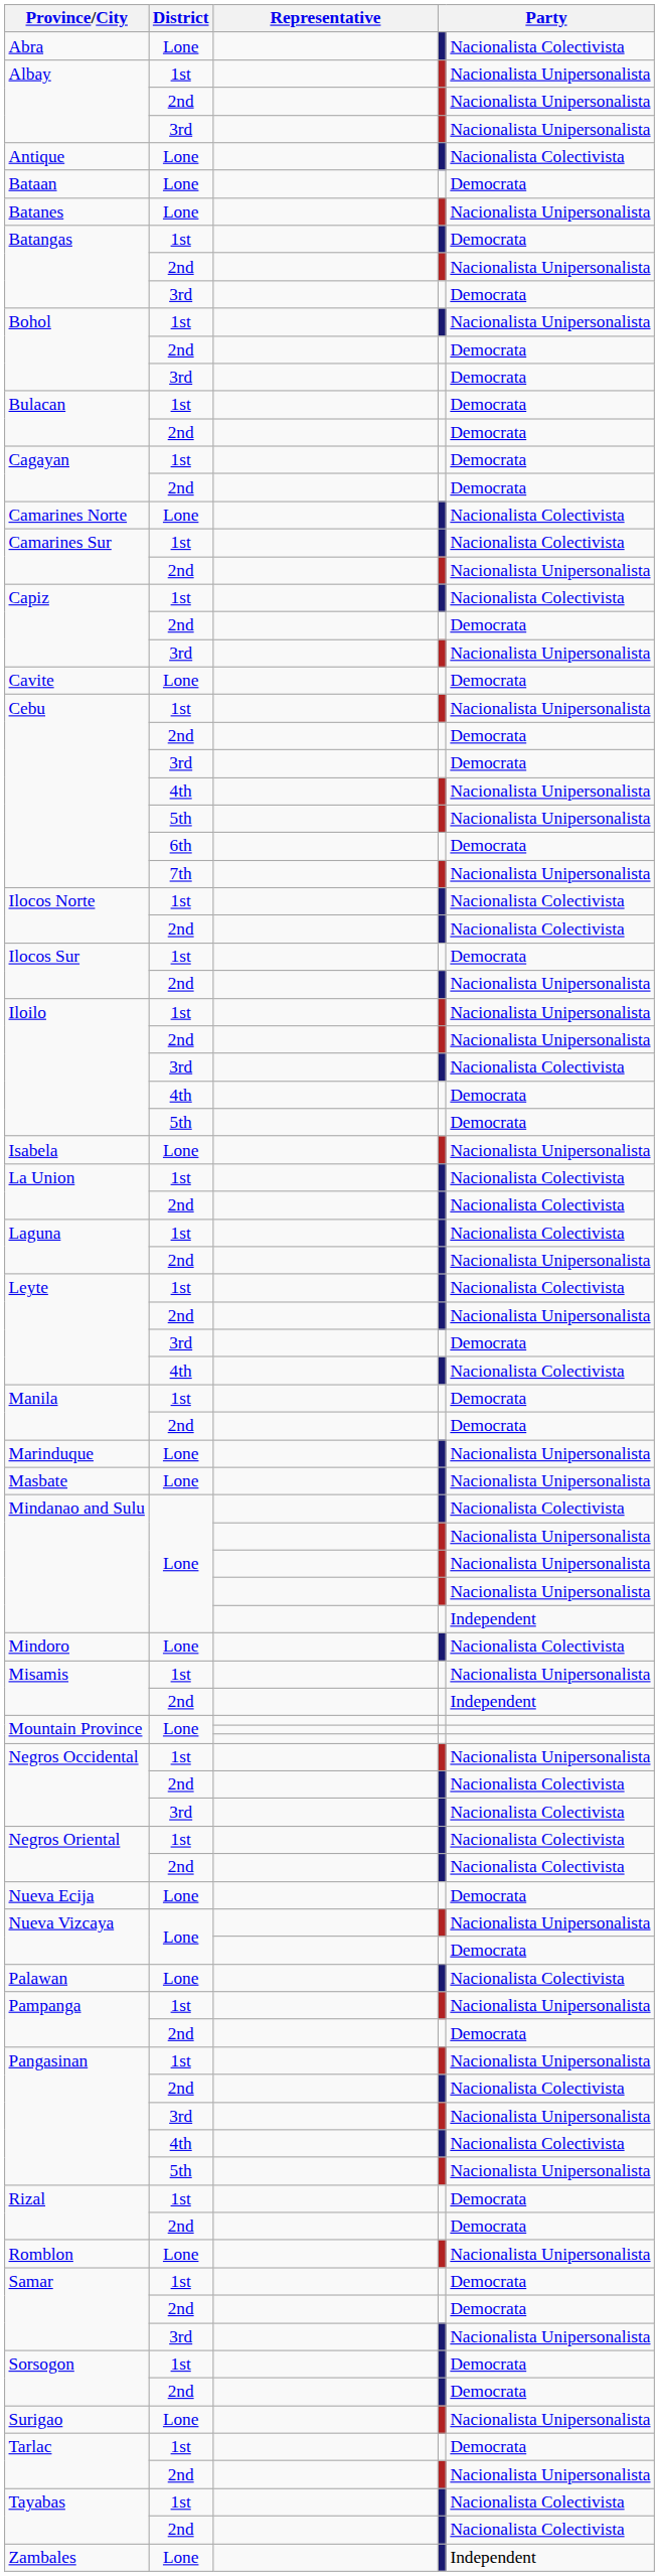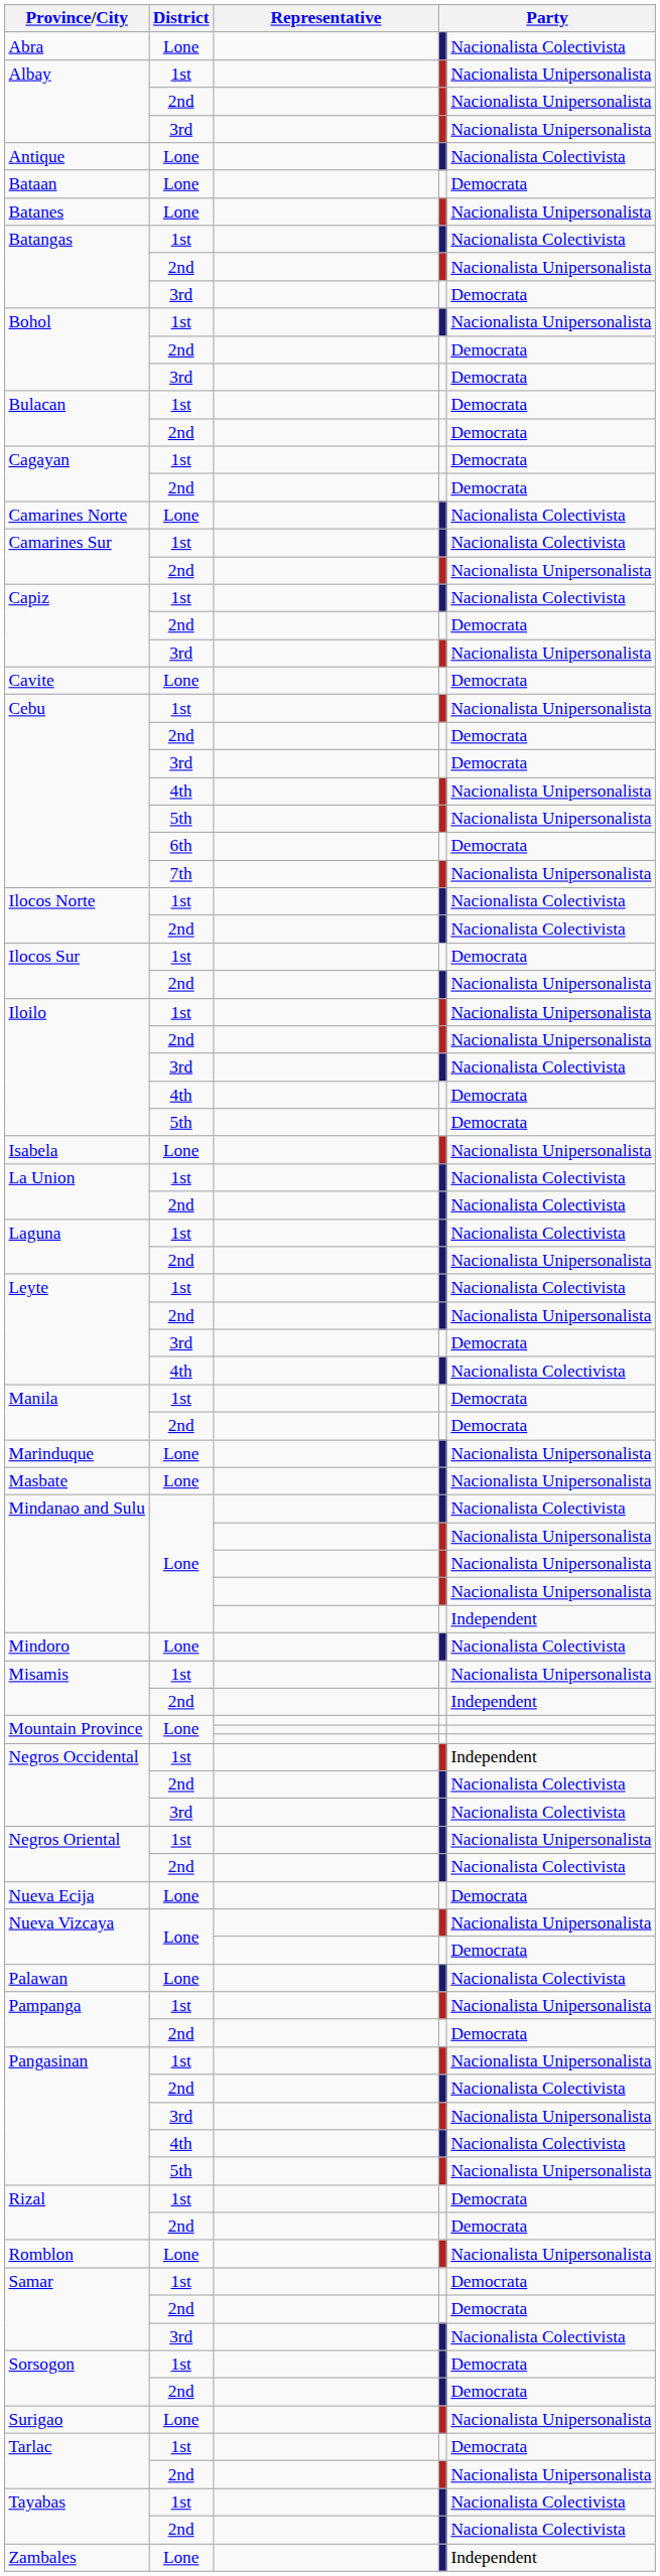Batangas / 1st | column 5: Democrata -> Nacionalista Colectivista
Negros Occidental / 1st | column 5: Nacionalista Unipersonalista -> Independent
Negros Oriental / 1st | column 5: Nacionalista Colectivista -> Nacionalista Unipersonalista
Samar / 3rd | column 5: Nacionalista Unipersonalista -> Nacionalista Colectivista
